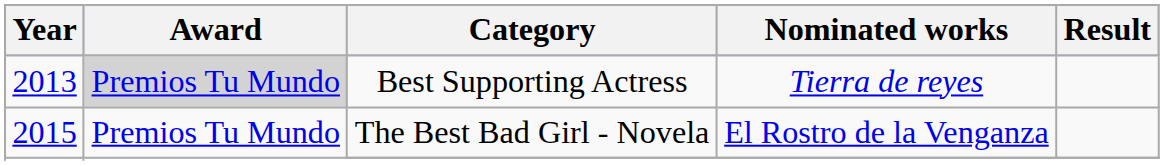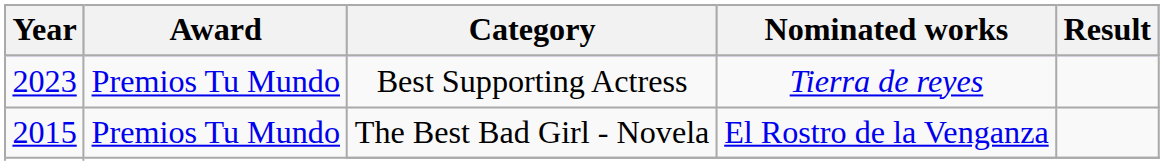Best Supporting Actress | Year: 2013 -> 2023
Best Supporting Actress | Award: lightgrey background -> no background
